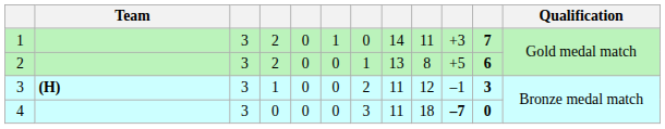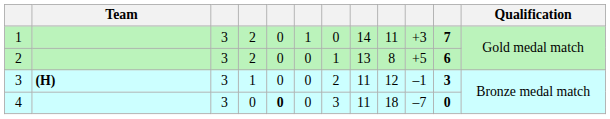4 | column 5: normal -> bold
4 | column 10: bold -> normal
